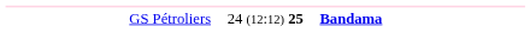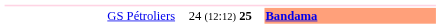GS Pétroliers | column 3: no background -> lightsalmon background
